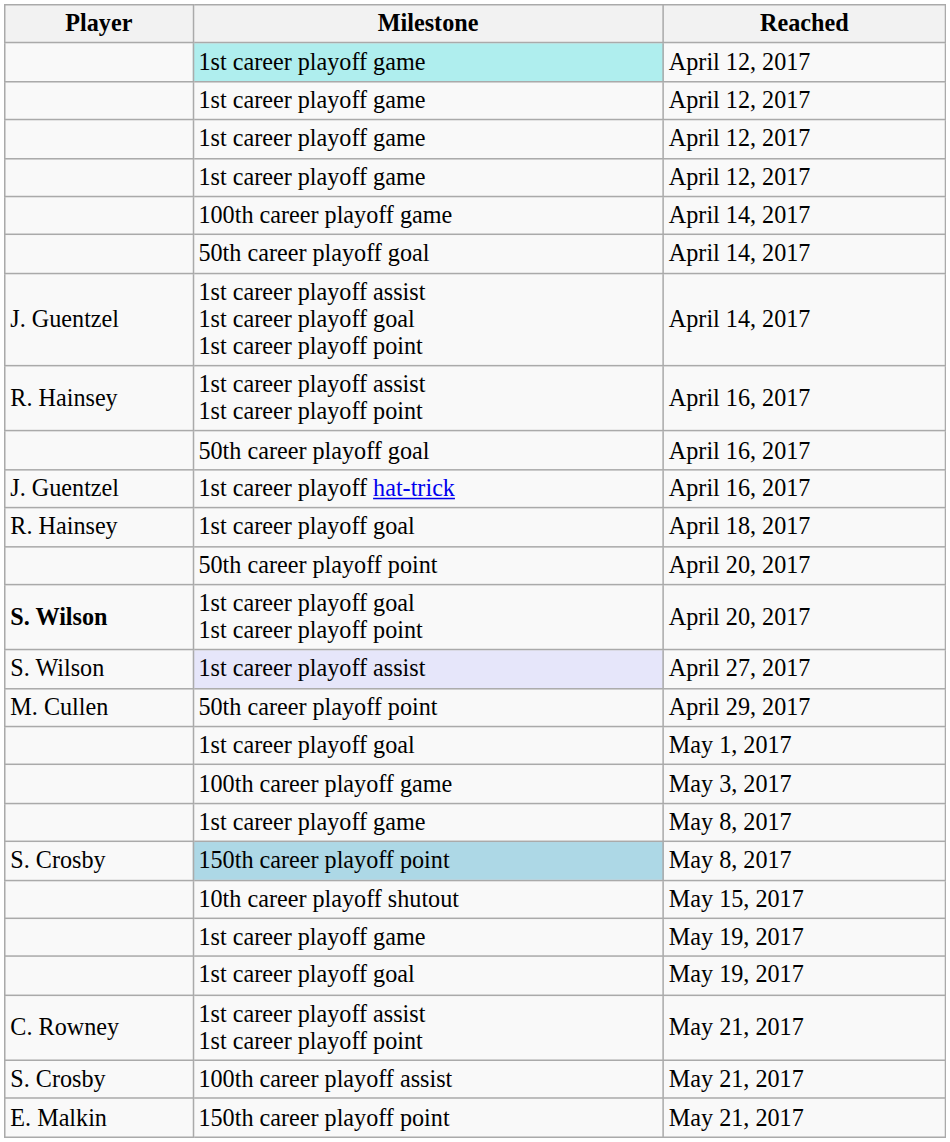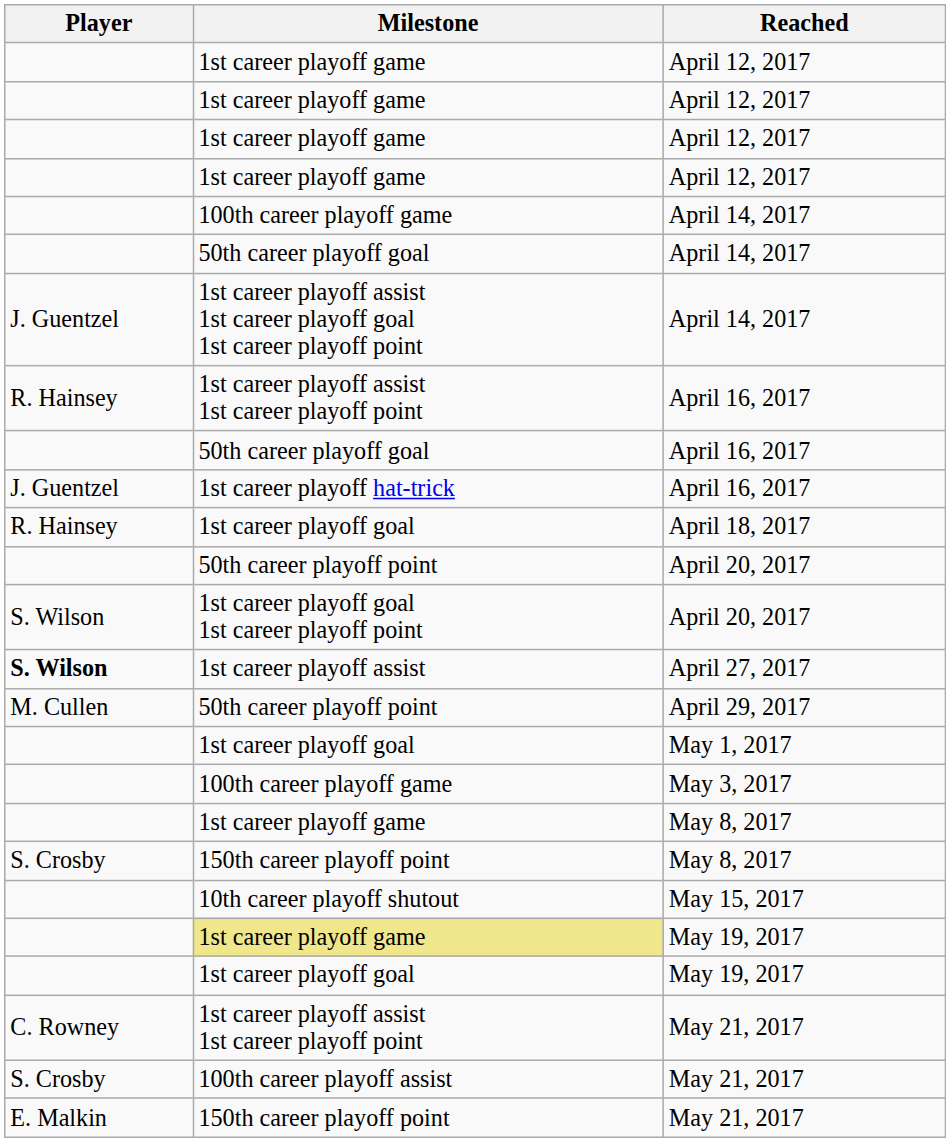row 2 | Milestone: paleturquoise background -> no background
row 14 | Player: bold -> normal
row 15 | Player: normal -> bold
row 15 | Milestone: lavender background -> no background
row 20 | Milestone: lightblue background -> no background
row 22 | Milestone: no background -> khaki background
